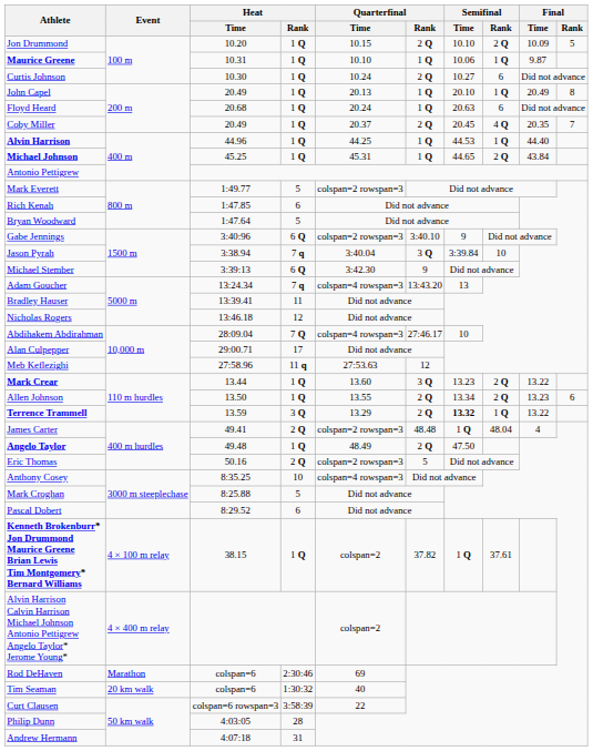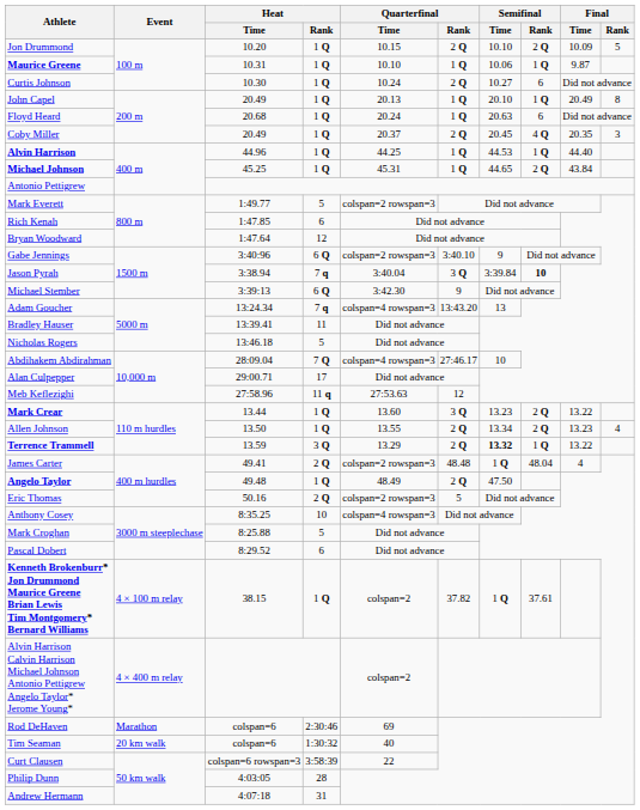Coby Miller | Final / Rank: 7 -> 3
Bryan Woodward | Heat / Rank: 5 -> 12
Jason Pyrah | Semifinal / Rank: normal -> bold
Nicholas Rogers | Heat / Rank: 12 -> 5
Allen Johnson | Final / Rank: 6 -> 4
